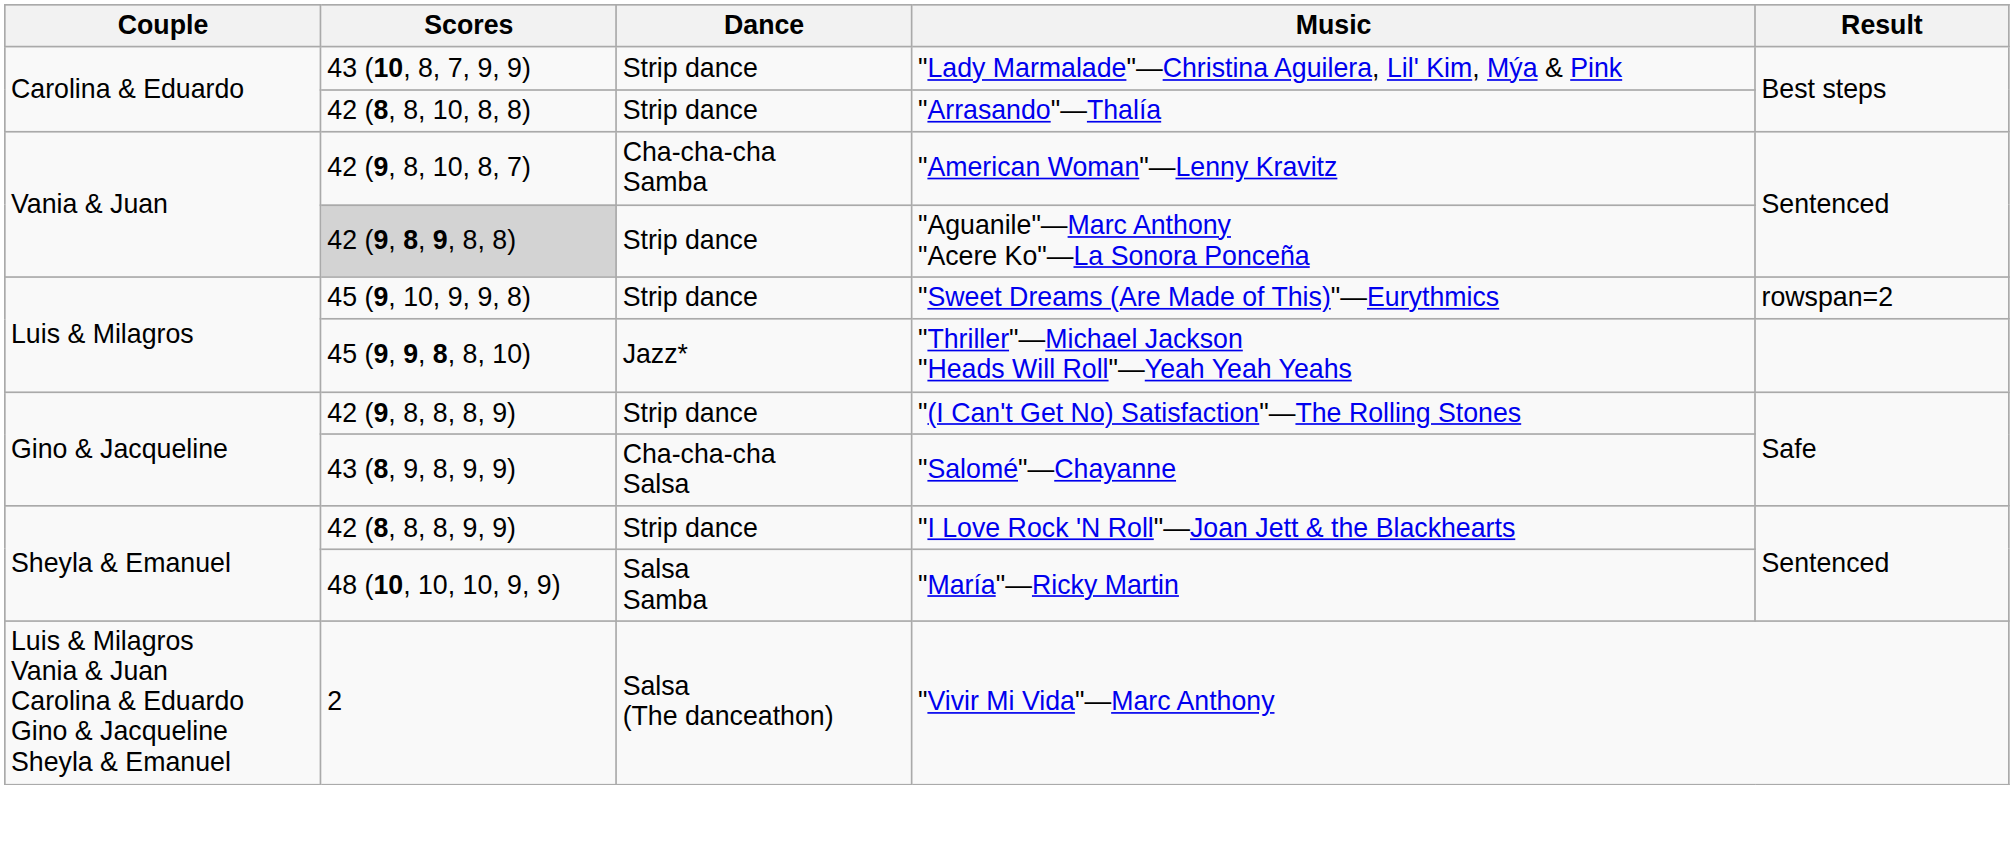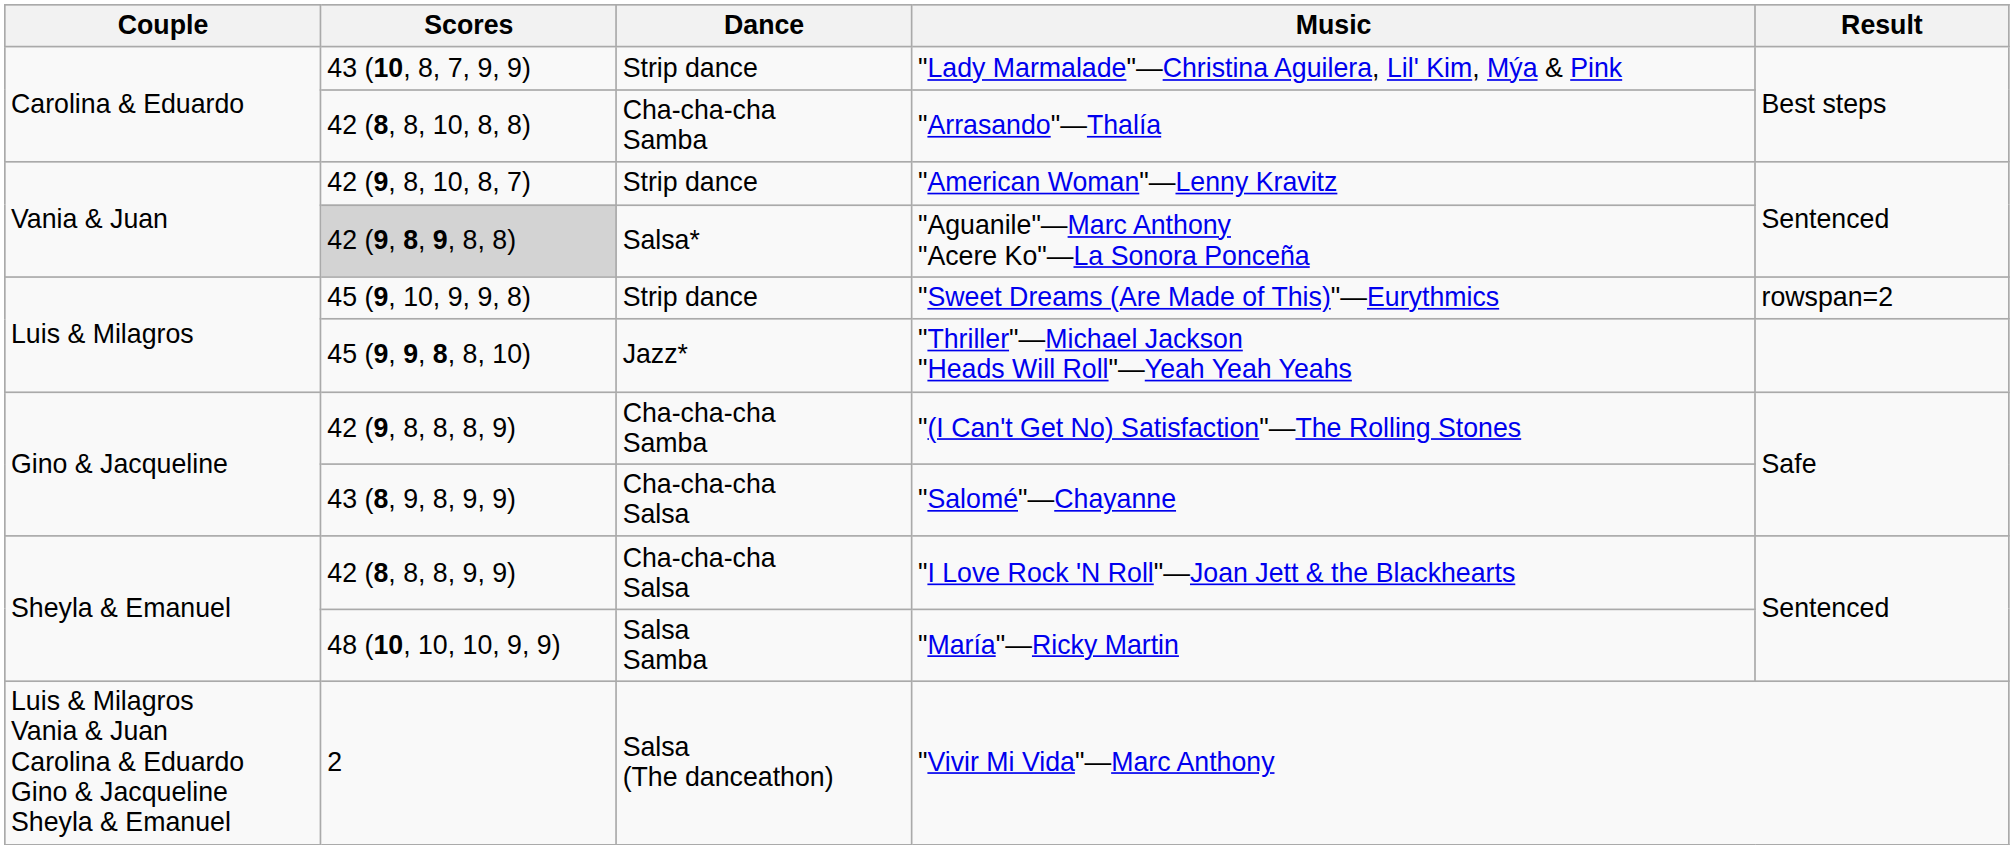"Arrasando"—Thalía | Dance: Strip dance -> Cha-cha-cha Samba
"American Woman"—Lenny Kravitz | Dance: Cha-cha-cha Samba -> Strip dance
"Aguanile"—Marc Anthony "Acere Ko"—La Sonora Ponceña | Dance: Strip dance -> Salsa*
"(I Can't Get No) Satisfaction"—The Rolling Stones | Dance: Strip dance -> Cha-cha-cha Samba
"I Love Rock 'N Roll"—Joan Jett & the Blackhearts | Dance: Strip dance -> Cha-cha-cha Salsa
